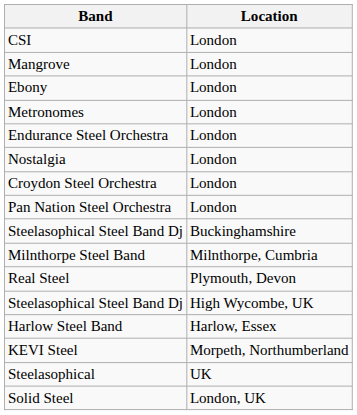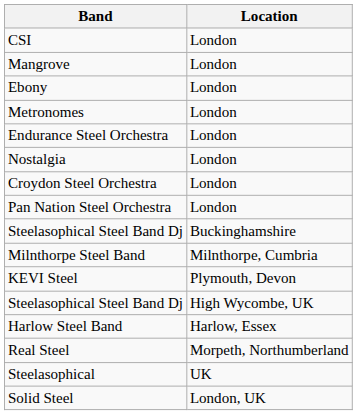row 12 | Band: Real Steel -> KEVI Steel
row 15 | Band: KEVI Steel -> Real Steel
